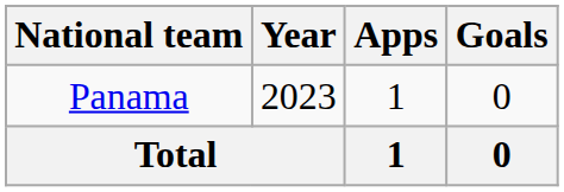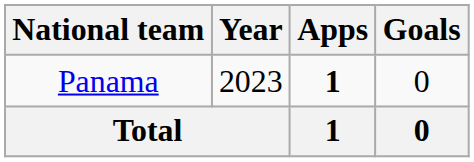Panama | Apps: normal -> bold
